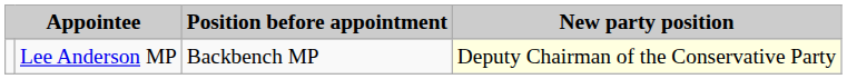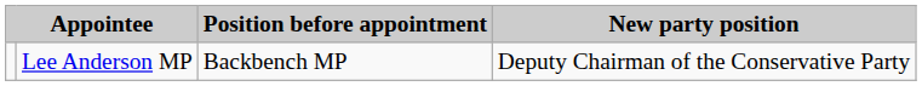Lee Anderson MP | New party position: lightyellow background -> no background
